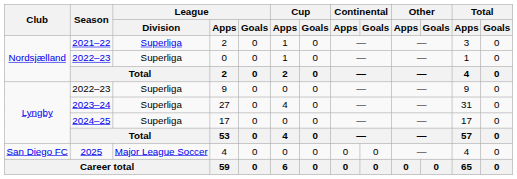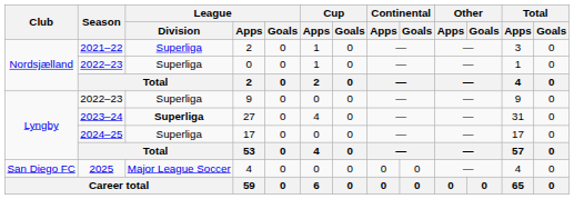27 | League / Division: normal -> bold
